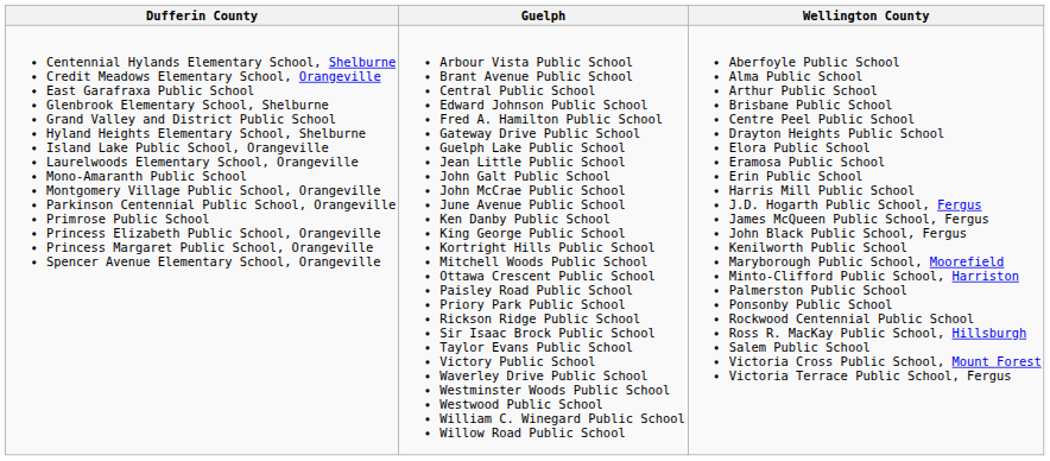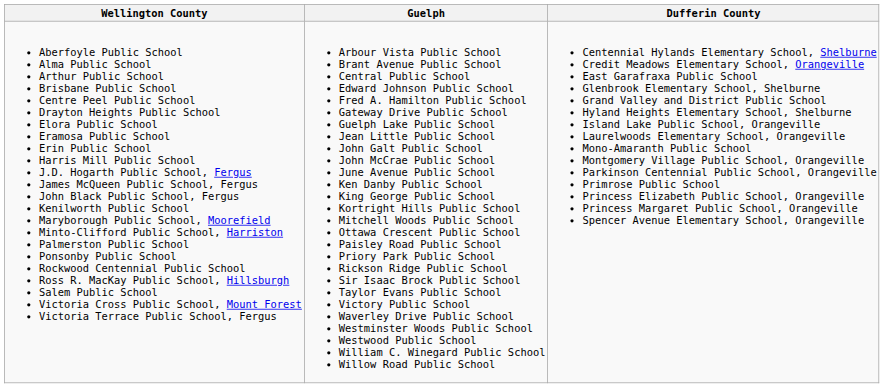columns swapped: Wellington County <-> Dufferin County
